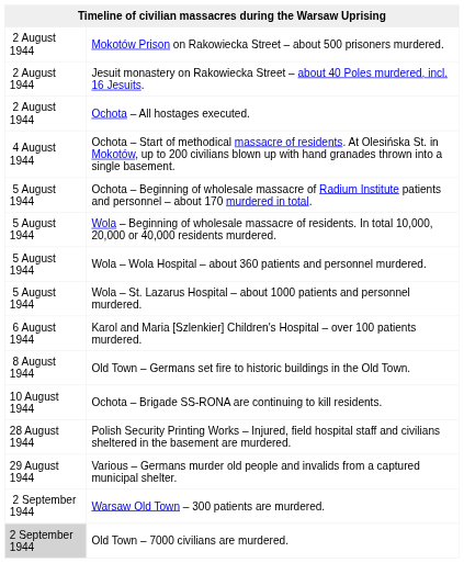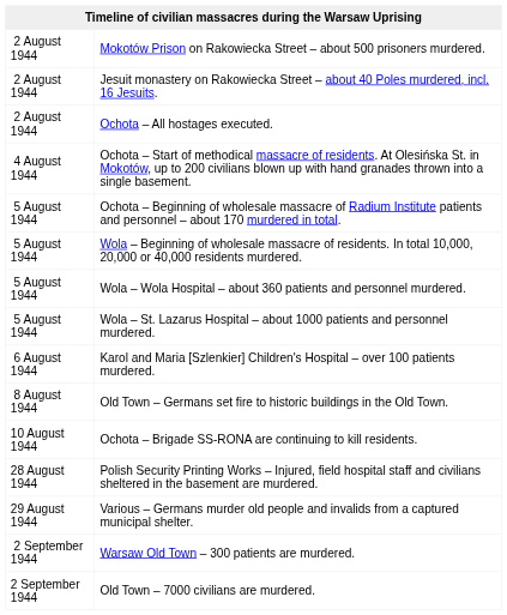Old Town – 7000 civilians are murdered. | column 1: lightgrey background -> no background
